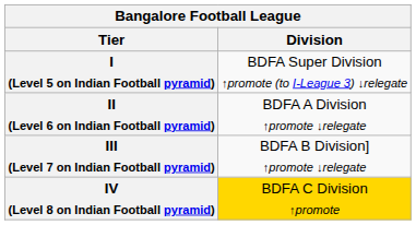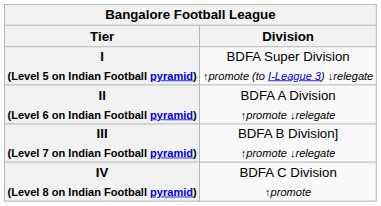IV (Level 8 on Indian Football pyramid) | Division: gold background -> no background
